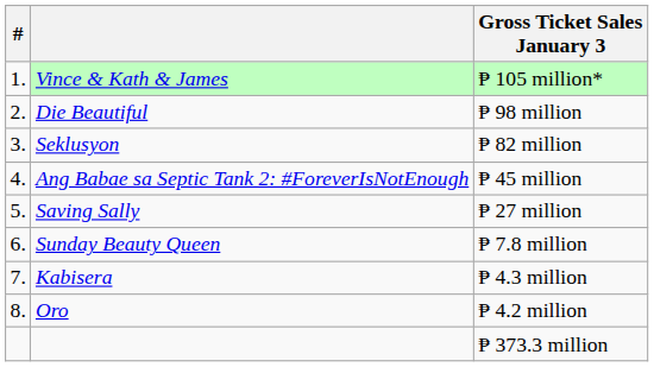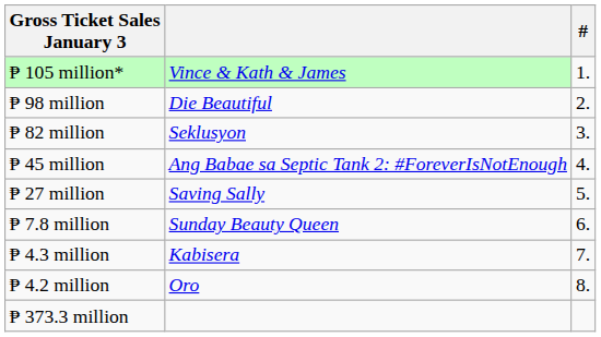columns swapped: # <-> Gross Ticket Sales January 3
